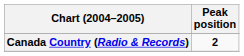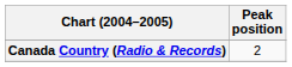Canada Country (Radio & Records) | Peak position: bold -> normal
